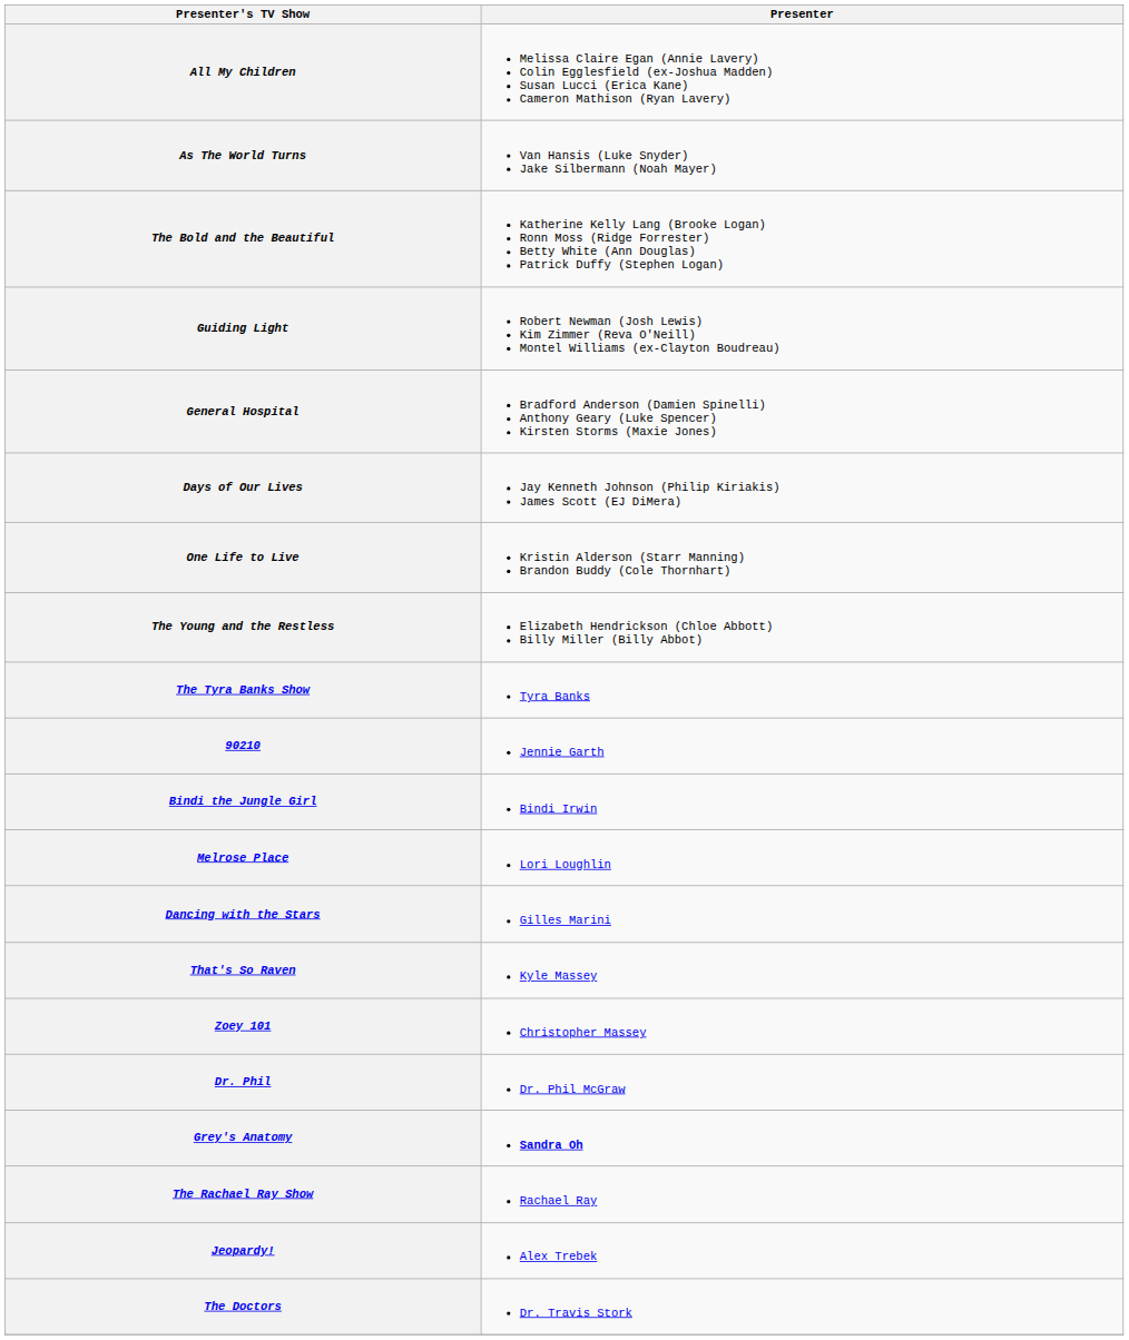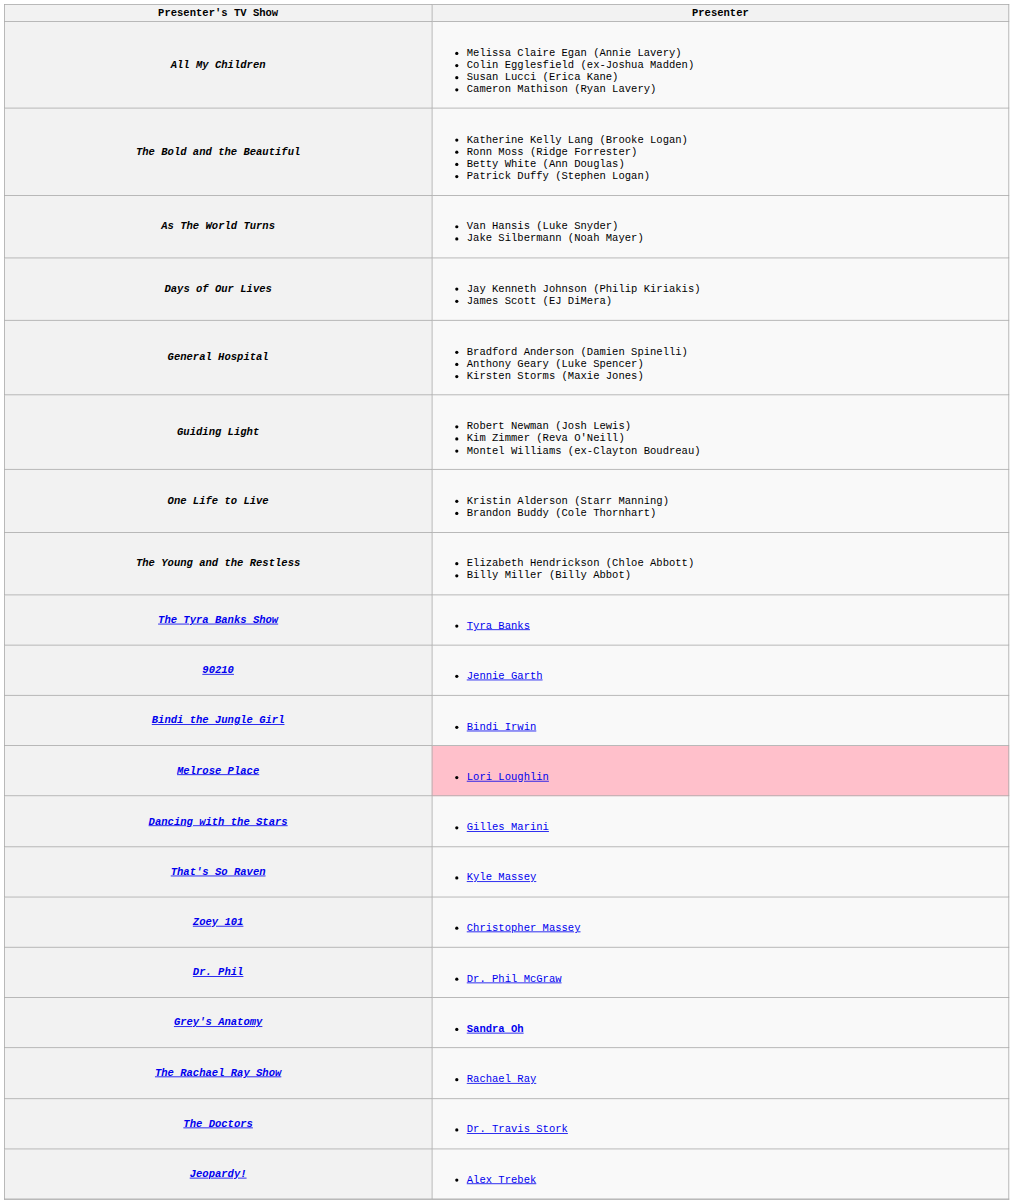rows swapped: As The World Turns <-> The Bold and the Beautiful
rows swapped: Days of Our Lives <-> Guiding Light
Melrose Place | Presenter: no background -> pink background
rows swapped: The Doctors <-> Jeopardy!
